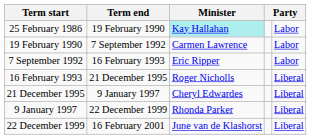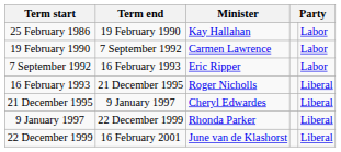25 February 1986 | Minister: paleturquoise background -> no background
